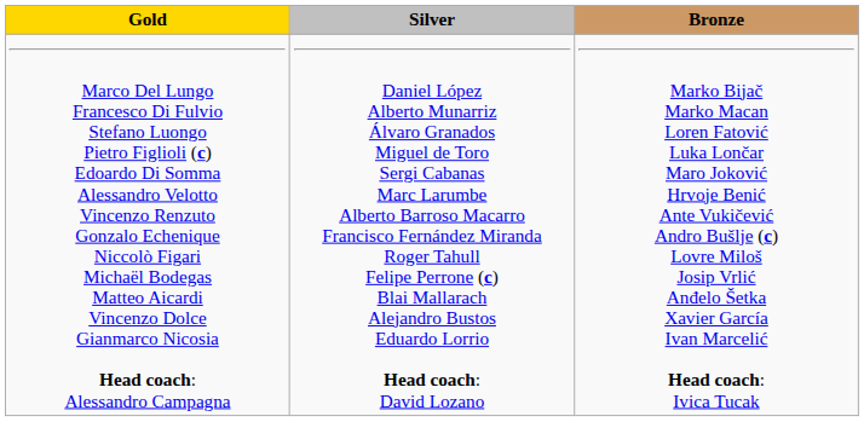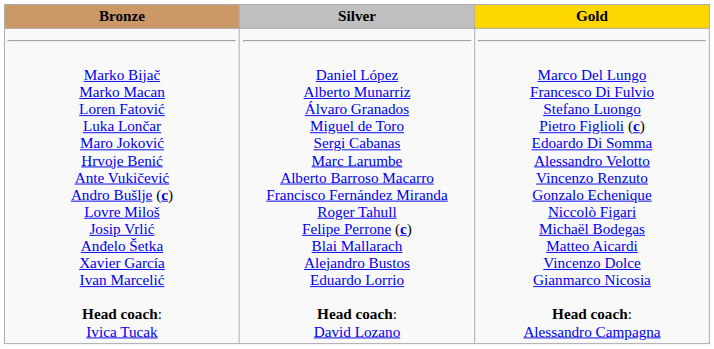columns swapped: Gold <-> Bronze
